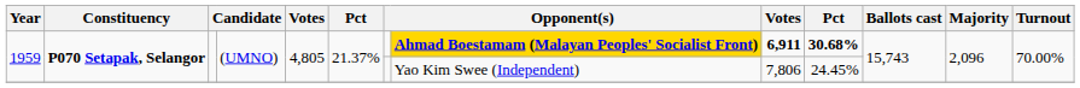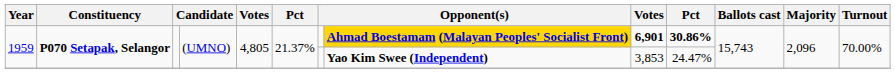row 2 | column 9: 6,911 -> 6,901
row 2 | column 10: 30.68% -> 30.86%
row 3 | column 8: normal -> bold
row 3 | column 9: 7,806 -> 3,853
row 3 | column 10: 24.45% -> 24.47%
